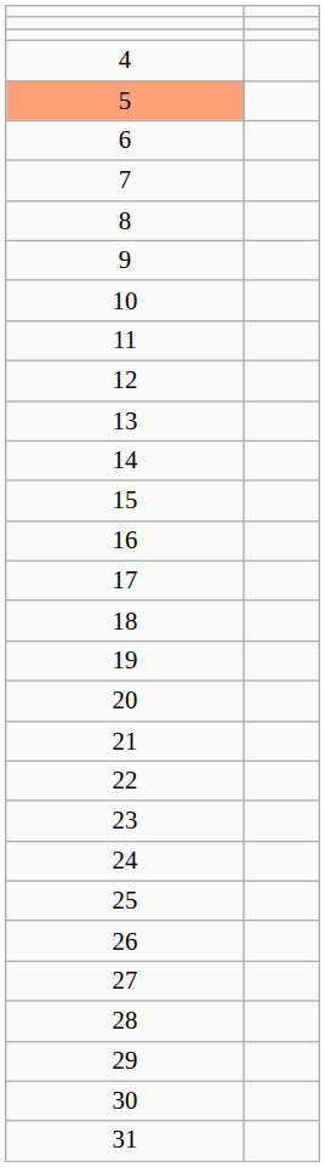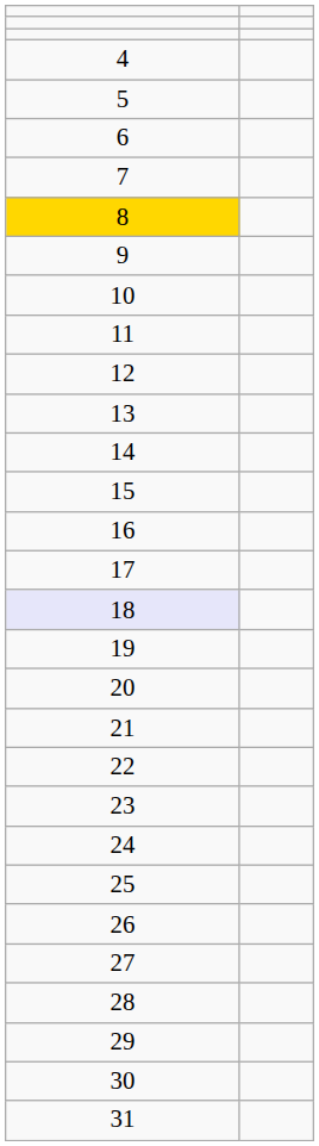row 5 | column 1: lightsalmon background -> no background
row 8 | column 1: no background -> gold background
row 18 | column 1: no background -> lavender background
